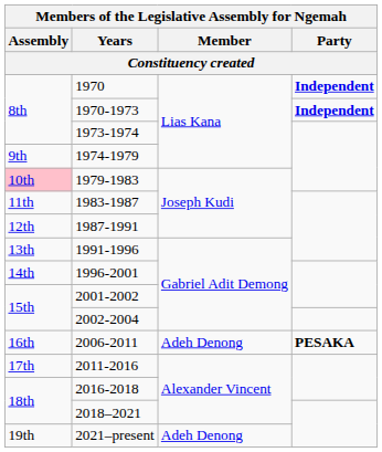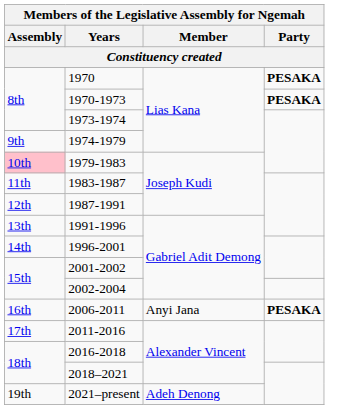1970 | Party: Independent -> PESAKA
1970-1973 | Party: Independent -> PESAKA
2006-2011 | Member: Adeh Denong -> Anyi Jana
